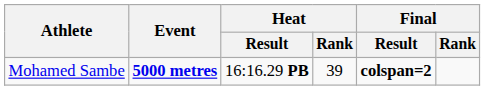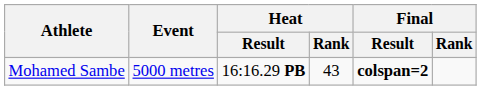Mohamed Sambe | Event: bold -> normal
Mohamed Sambe | Heat / Rank: 39 -> 43
